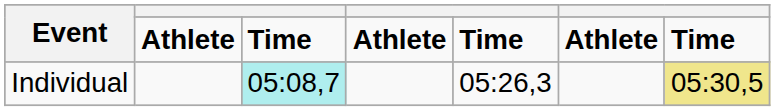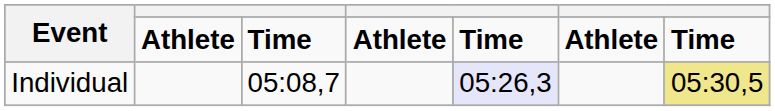Individual | column 3: paleturquoise background -> no background
Individual | column 5: no background -> lavender background
